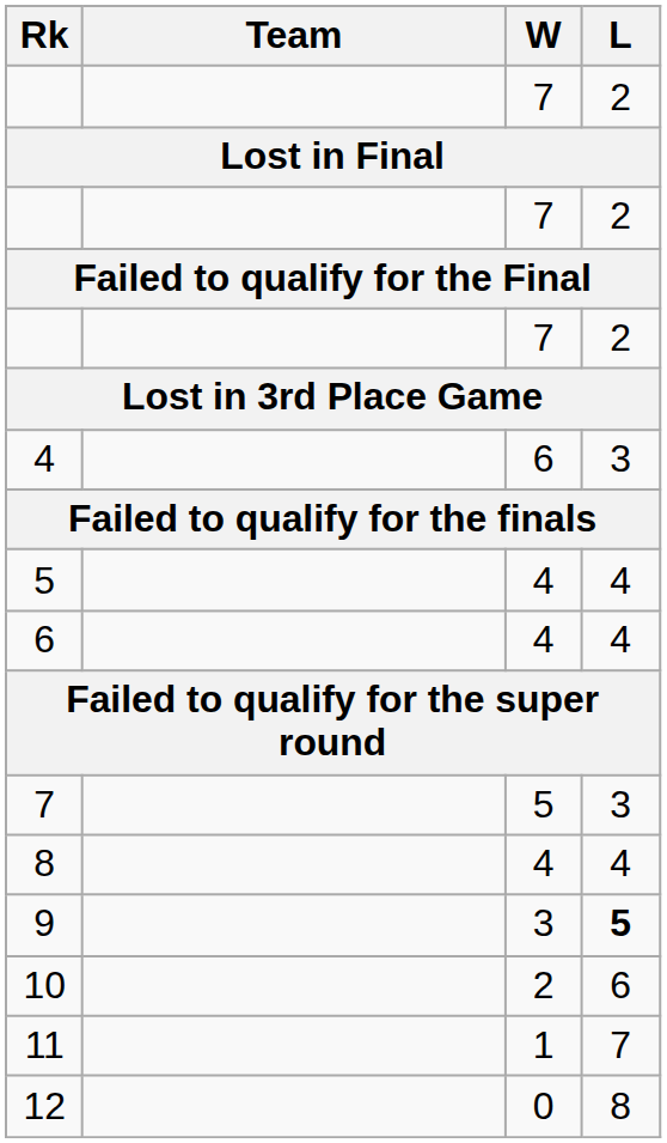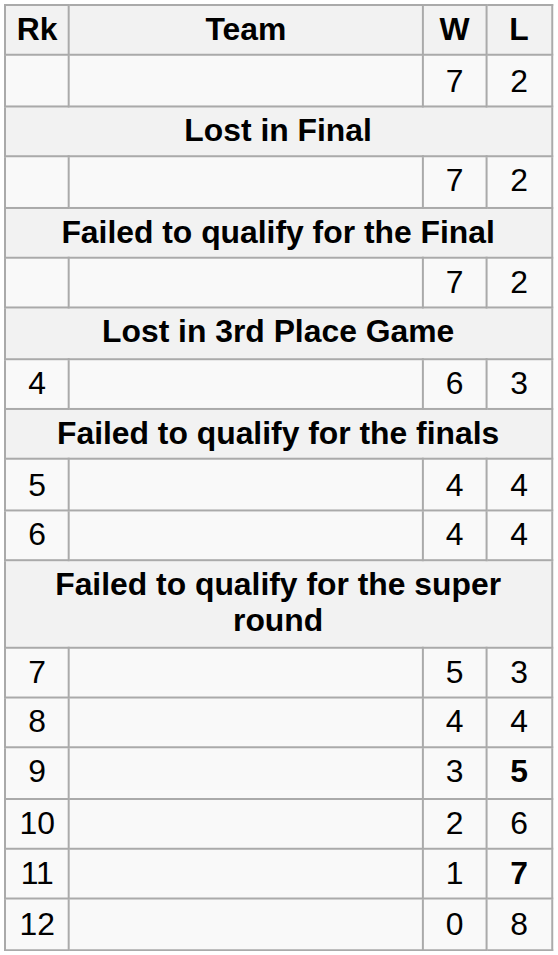11 | L: normal -> bold
